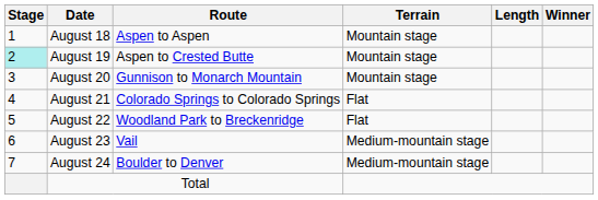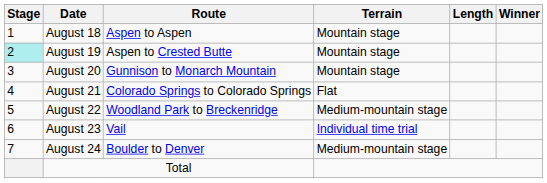August 22 | Terrain: Flat -> Medium-mountain stage
August 23 | Terrain: Medium-mountain stage -> Individual time trial
